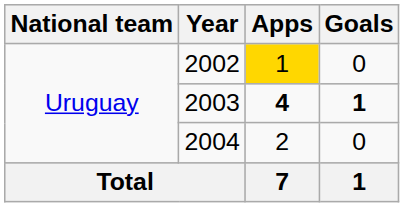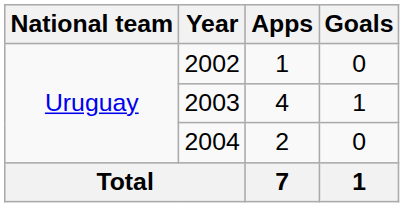2002 | Apps: gold background -> no background
2003 | Apps: bold -> normal
2003 | Goals: bold -> normal
